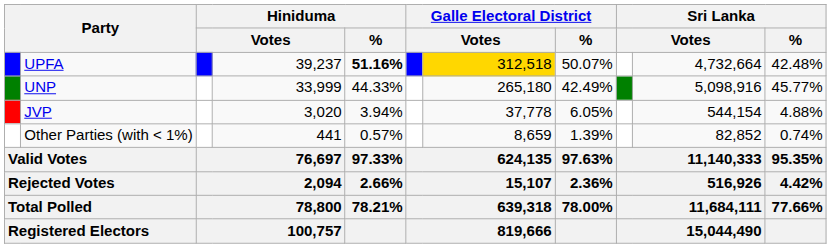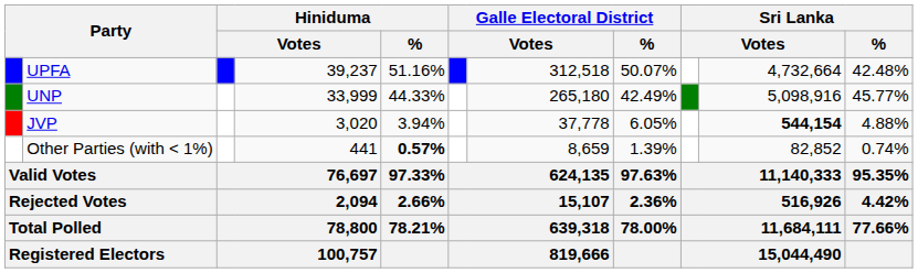UPFA | Hiniduma / %: bold -> normal
UPFA | column 7: gold background -> no background
JVP | column 10: normal -> bold
Other Parties (with < 1%) | Hiniduma / %: normal -> bold
